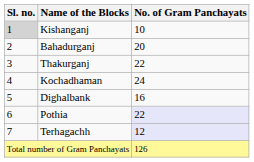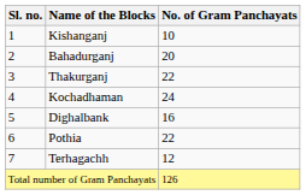Kishanganj | Sl. no.: lightgrey background -> no background
Pothia | No. of Gram Panchayats: lavender background -> no background
Terhagachh | No. of Gram Panchayats: lavender background -> no background
